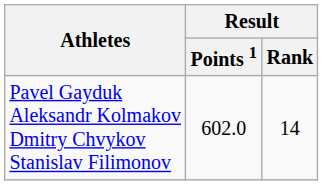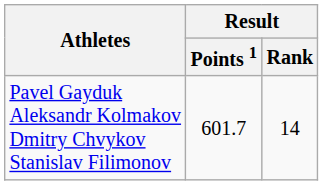row 3 | Result / Points 1: 602.0 -> 601.7
